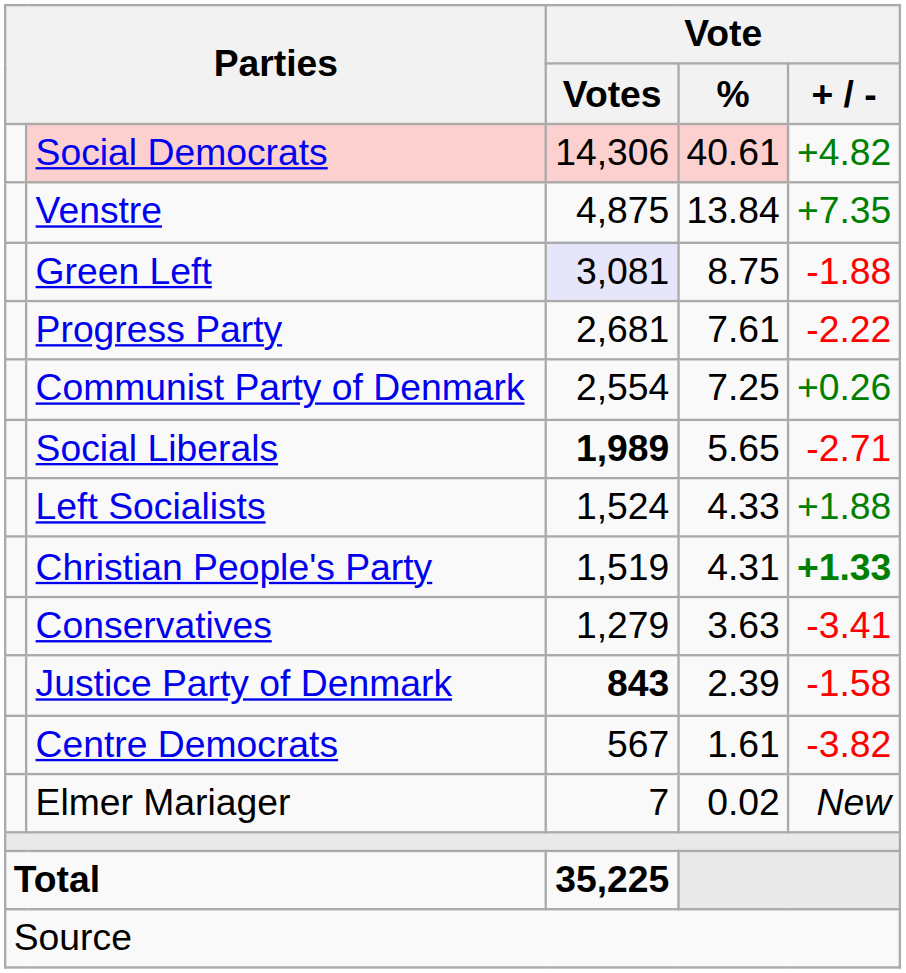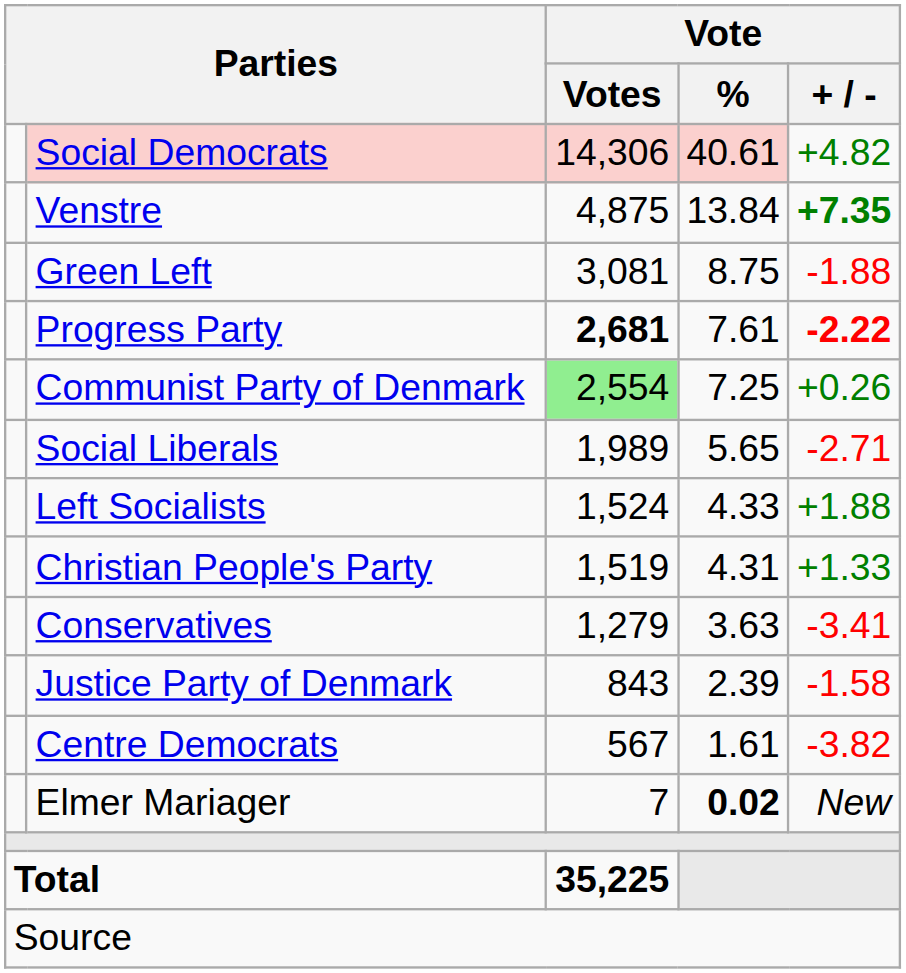Venstre | Vote / + / -: normal -> bold
Green Left | Vote / Votes: lavender background -> no background
Progress Party | Vote / Votes: normal -> bold
Progress Party | Vote / + / -: normal -> bold
Communist Party of Denmark | Vote / Votes: no background -> lightgreen background
Social Liberals | Vote / Votes: bold -> normal
Christian People's Party | Vote / + / -: bold -> normal
Justice Party of Denmark | Vote / Votes: bold -> normal
Elmer Mariager | Vote / %: normal -> bold
